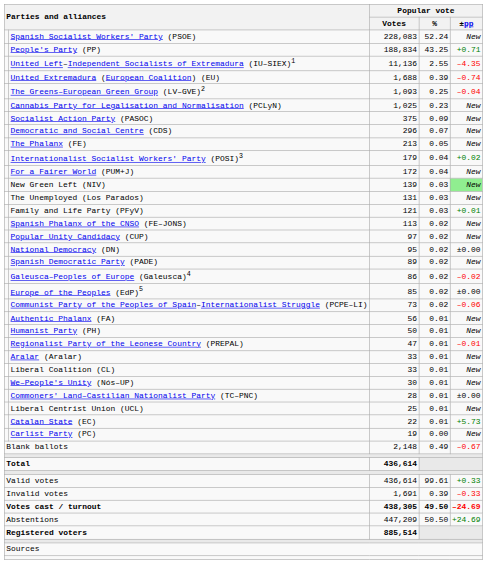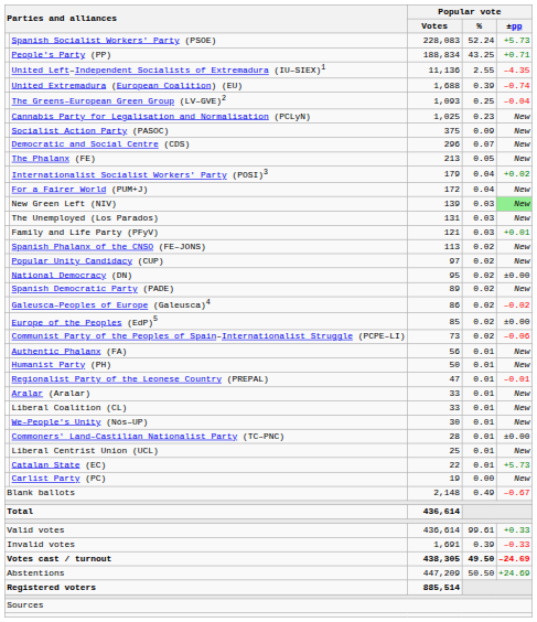Spanish Socialist Workers' Party (PSOE) | Popular vote / ±pp: New -> +5.73
